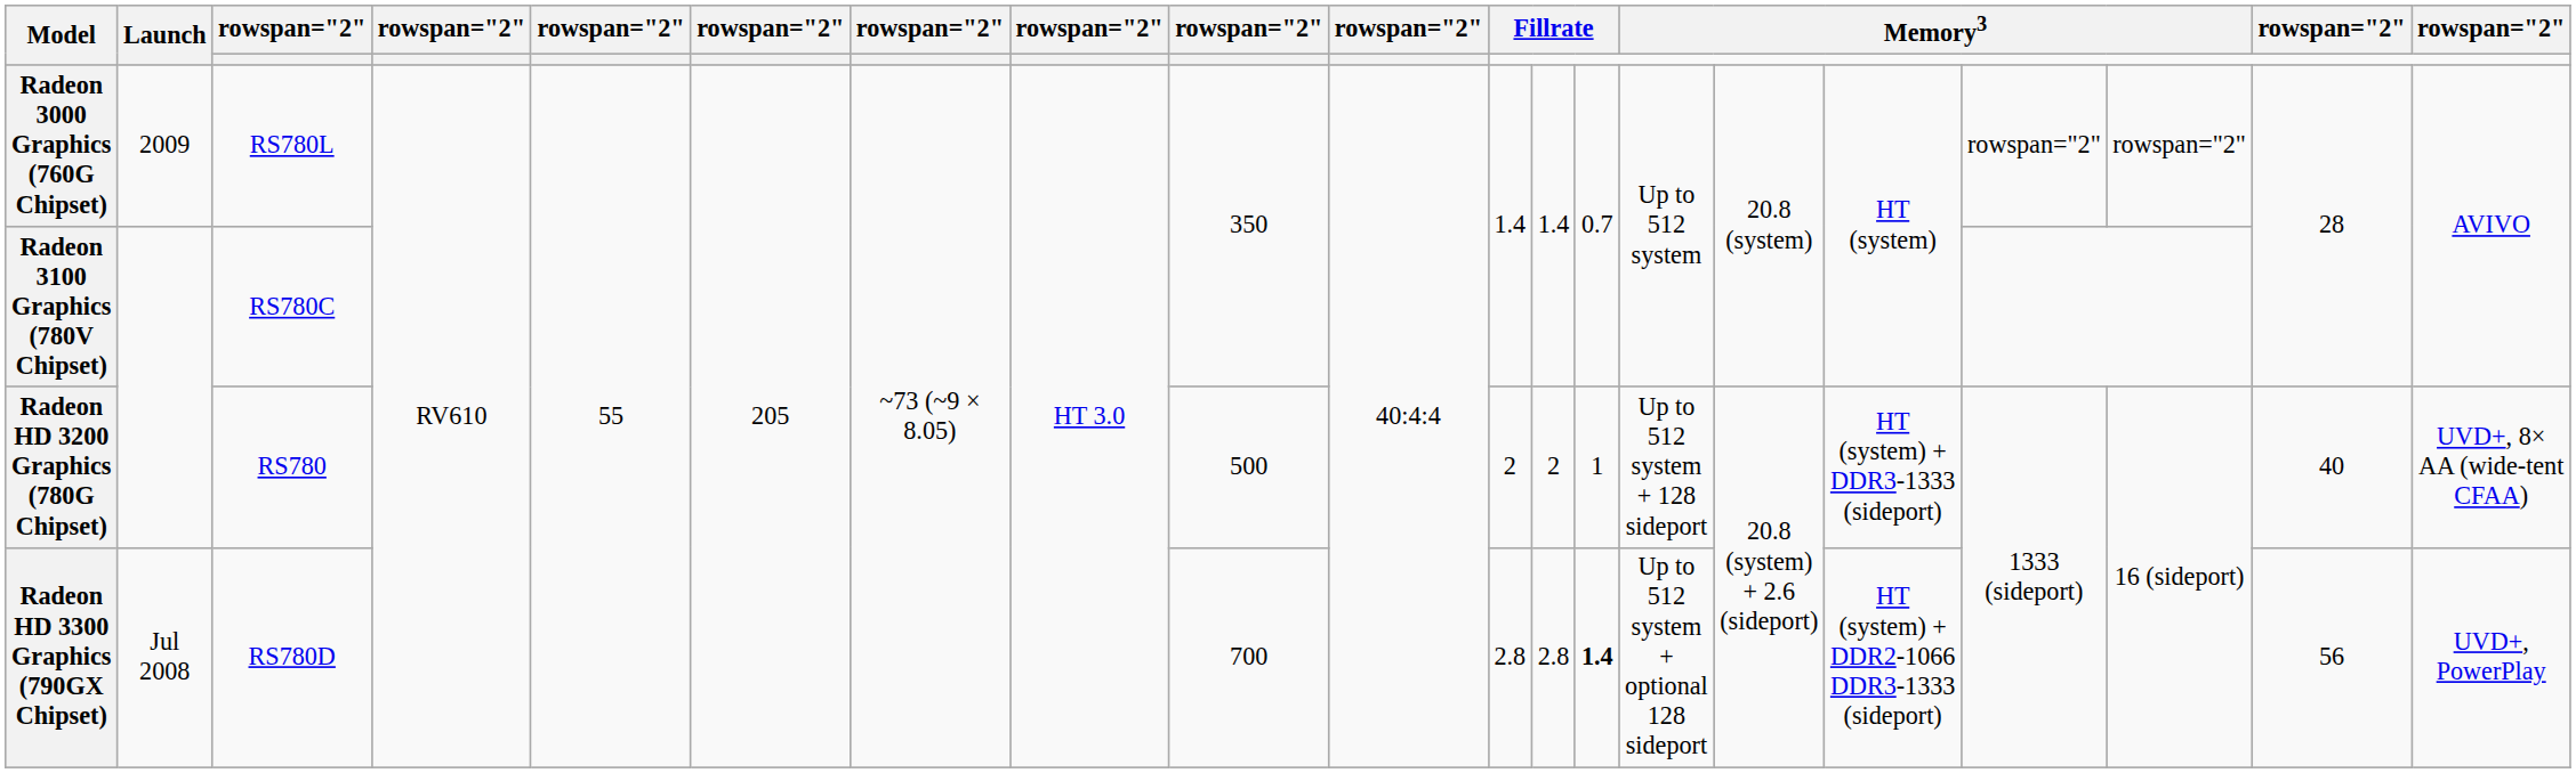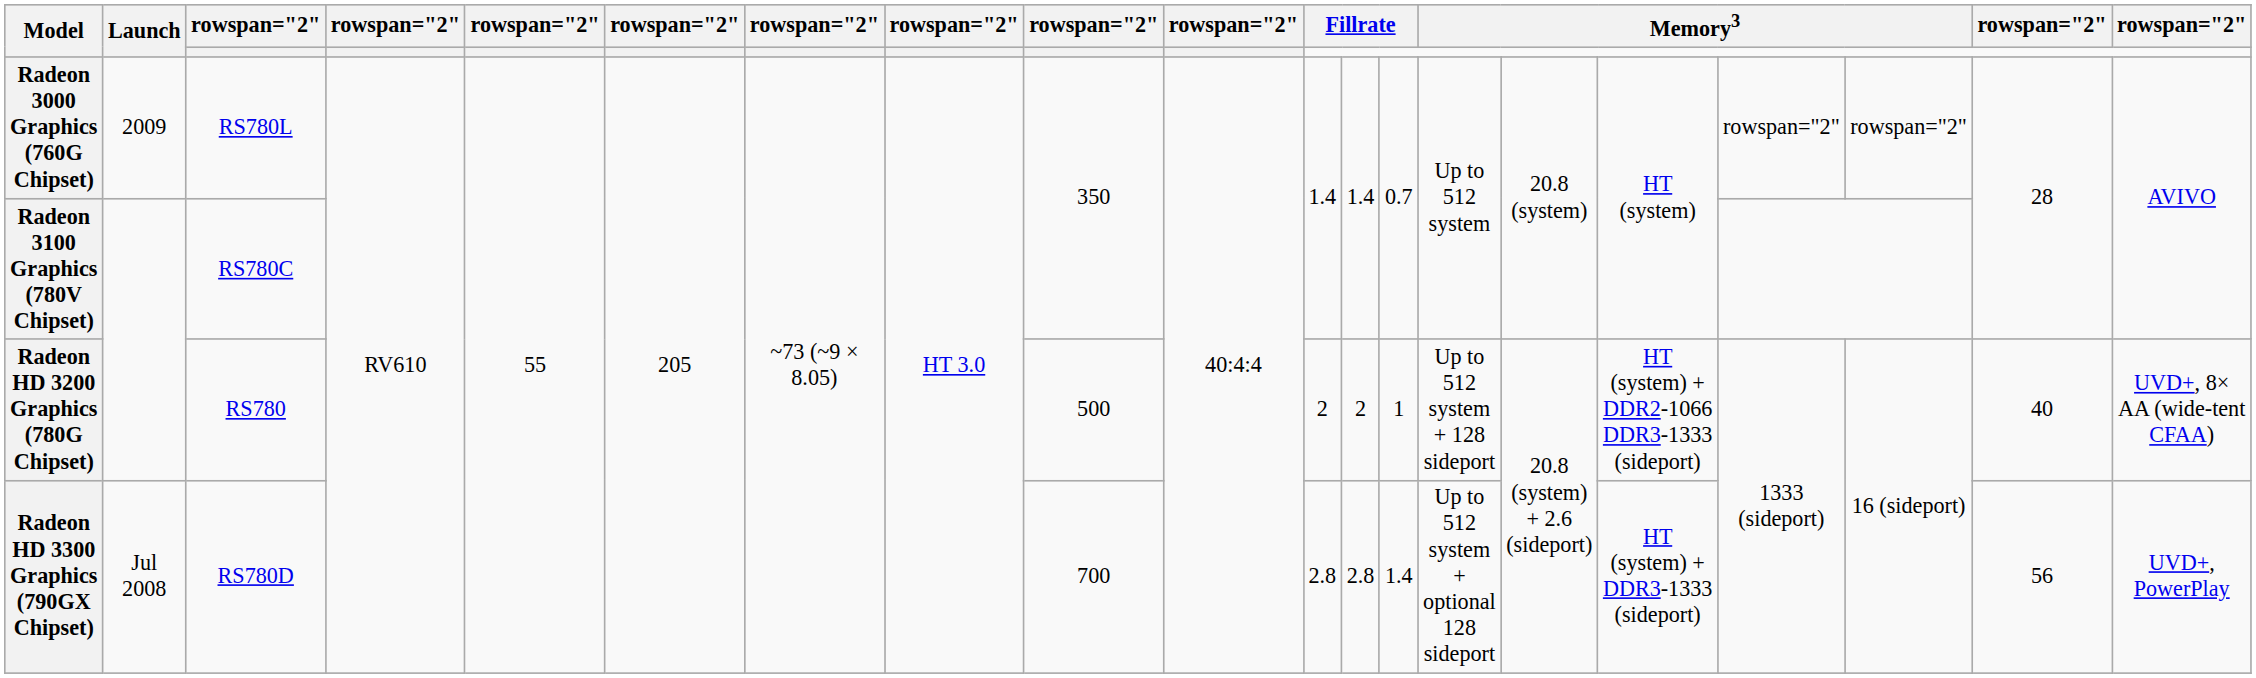Radeon HD 3200 Graphics (780G Chipset) | column 16: HT (system) + DDR3-1333 (sideport) -> HT (system) + DDR2-1066 DDR3-1333 (sideport)
Radeon HD 3300 Graphics (790GX Chipset) | column 13: bold -> normal
Radeon HD 3300 Graphics (790GX Chipset) | column 16: HT (system) + DDR2-1066 DDR3-1333 (sideport) -> HT (system) + DDR3-1333 (sideport)
